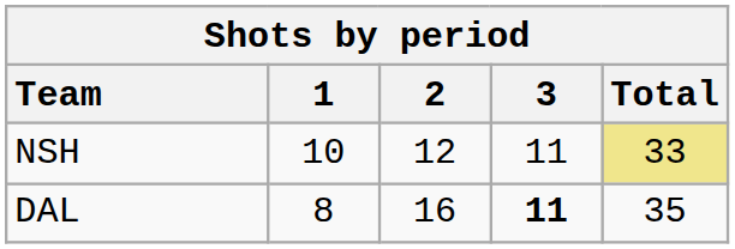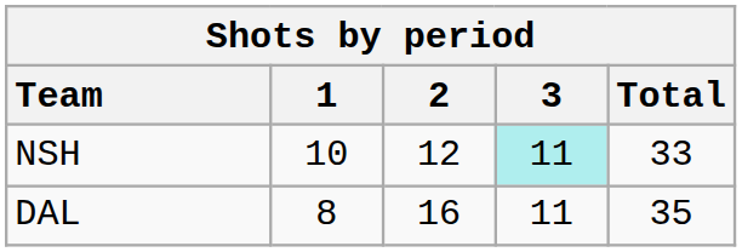NSH | 3: no background -> paleturquoise background
NSH | Total: khaki background -> no background
DAL | 3: bold -> normal
